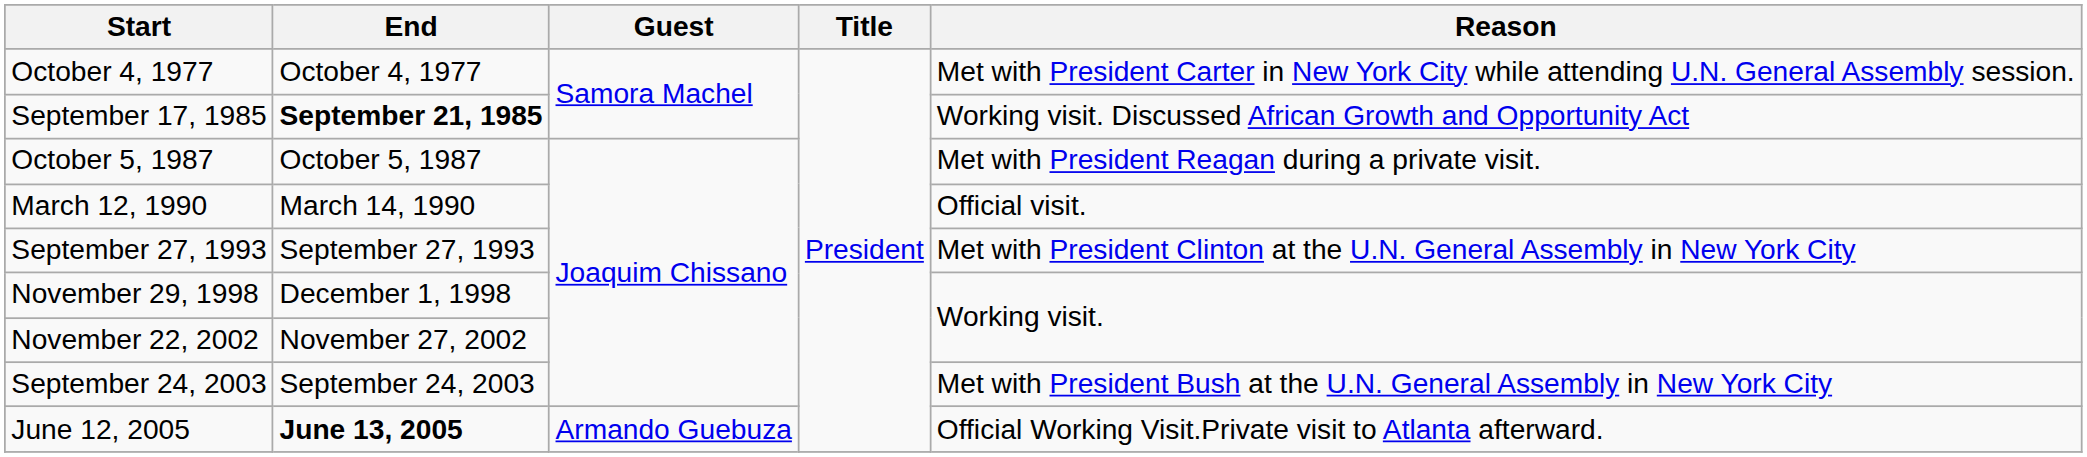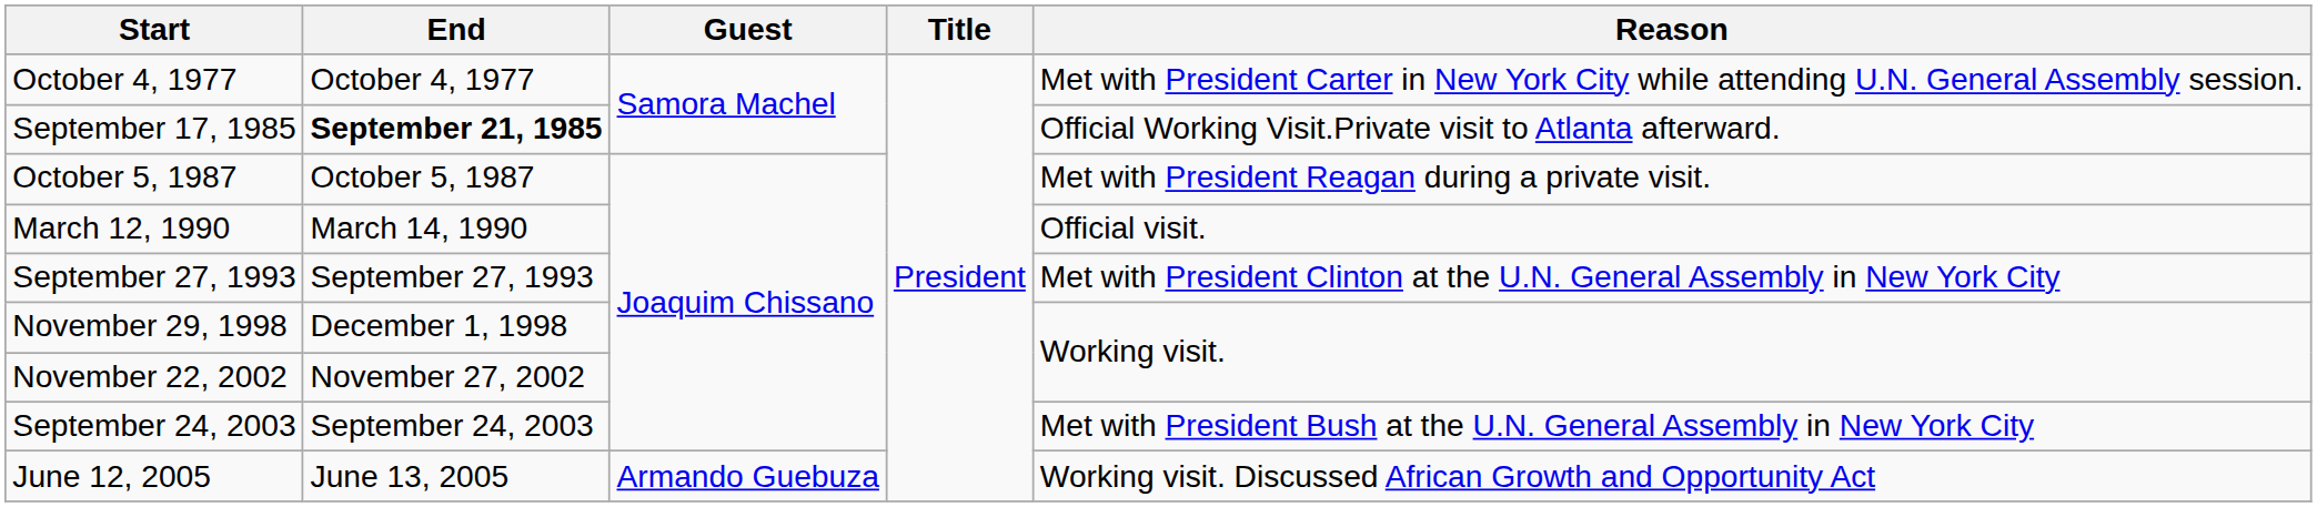September 17, 1985 | Reason: Working visit. Discussed African Growth and Opportunity Act -> Official Working Visit.Private visit to Atlanta afterward.
June 12, 2005 | End: bold -> normal
June 12, 2005 | Reason: Official Working Visit.Private visit to Atlanta afterward. -> Working visit. Discussed African Growth and Opportunity Act
